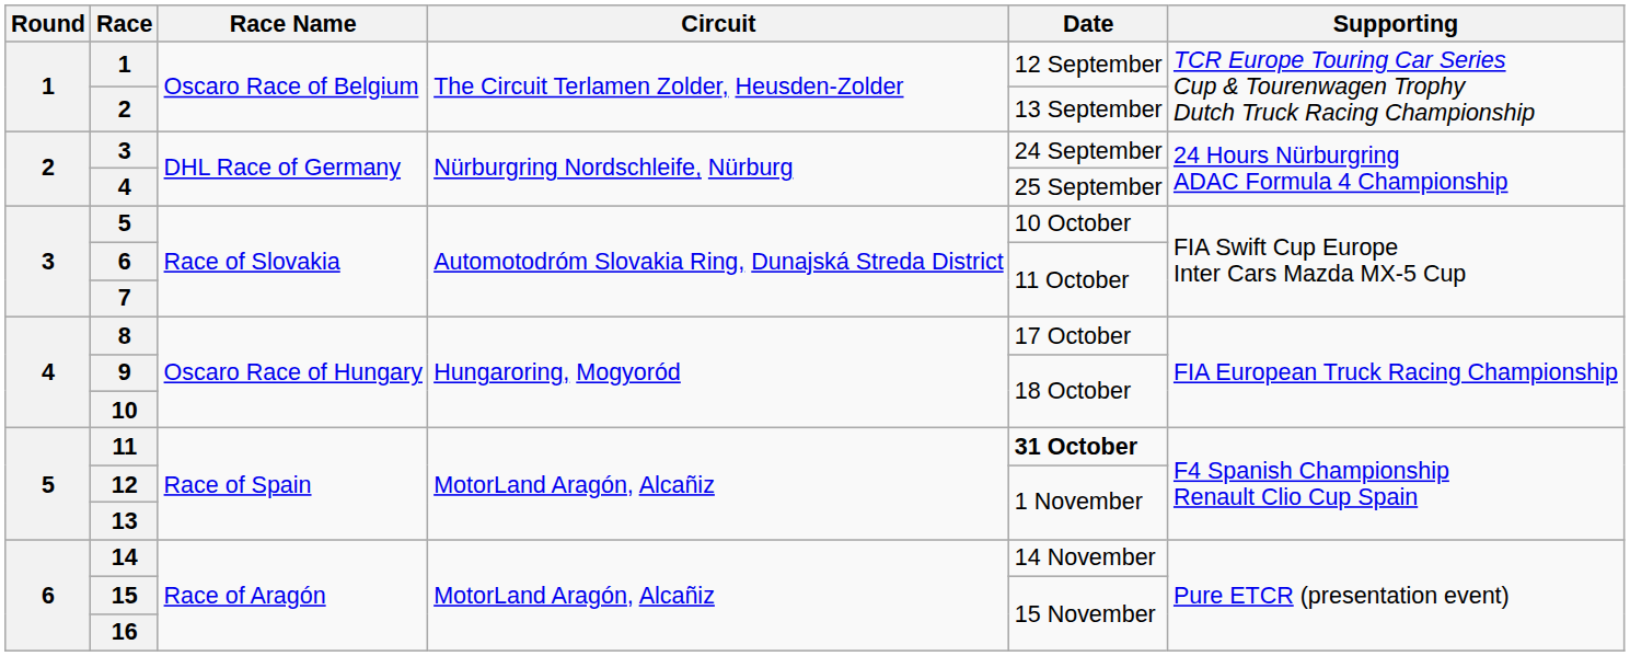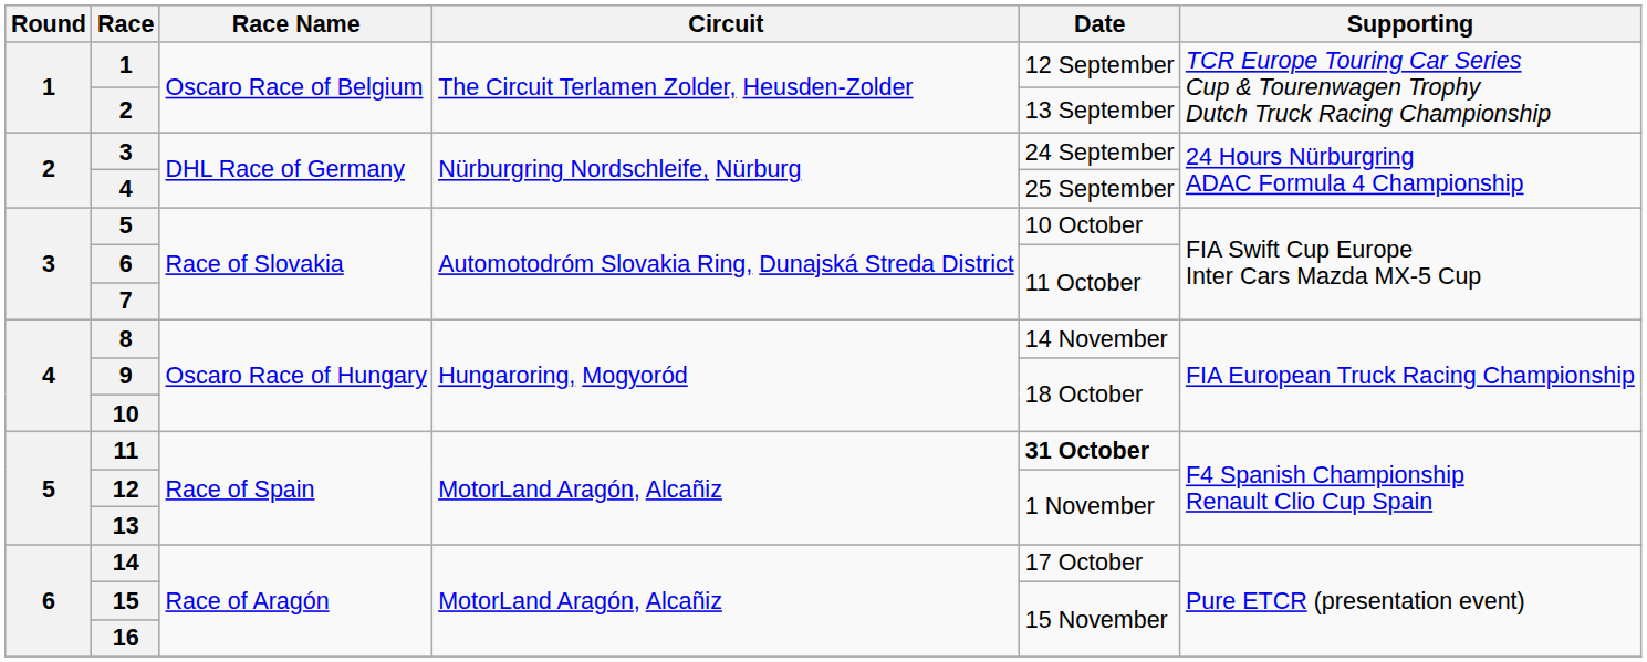8 | Date: 17 October -> 14 November
14 | Date: 14 November -> 17 October
